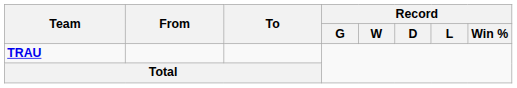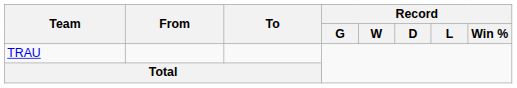TRAU | Team: bold -> normal
